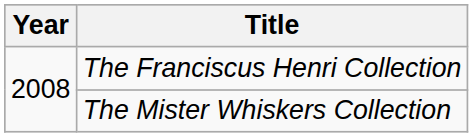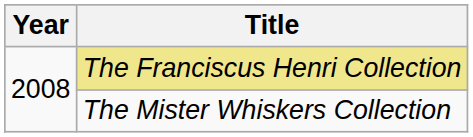The Franciscus Henri Collection | Title: no background -> khaki background
